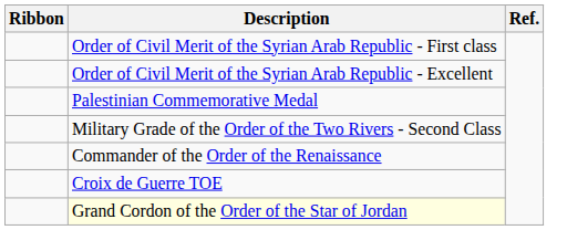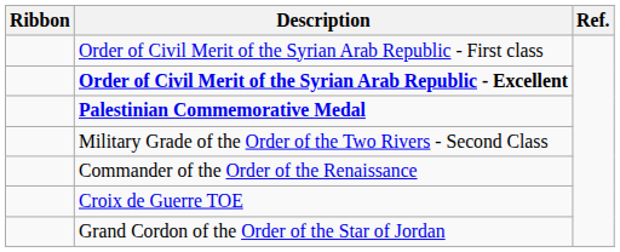Order of Civil Merit of the Syrian Arab Republic - Excellent | Description: normal -> bold
Palestinian Commemorative Medal | Description: normal -> bold
Grand Cordon of the Order of the Star of Jordan | Description: lightyellow background -> no background
